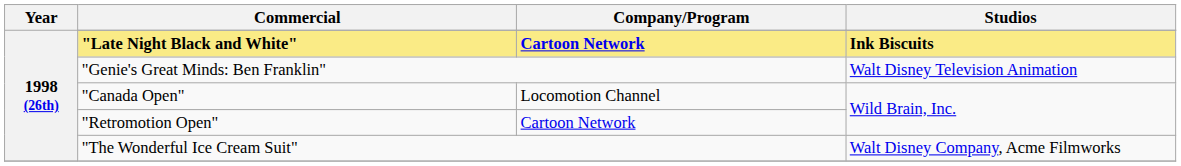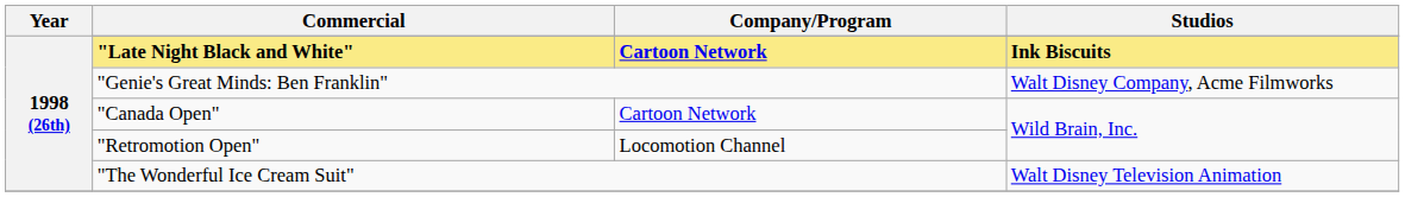"Genie's Great Minds: Ben Franklin" | Studios: Walt Disney Television Animation -> Walt Disney Company, Acme Filmworks
"Canada Open" | Company/Program: Locomotion Channel -> Cartoon Network
"Retromotion Open" | Company/Program: Cartoon Network -> Locomotion Channel
"The Wonderful Ice Cream Suit" | Studios: Walt Disney Company, Acme Filmworks -> Walt Disney Television Animation
